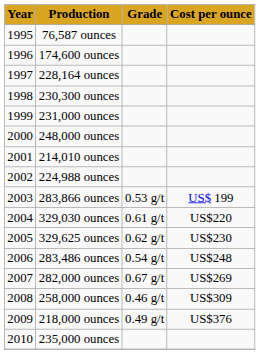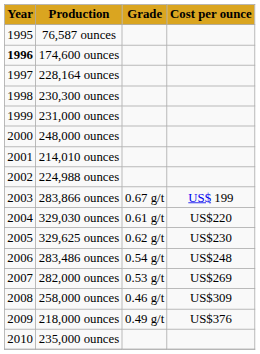174,600 ounces | Year: normal -> bold
283,866 ounces | Grade: 0.53 g/t -> 0.67 g/t
282,000 ounces | Grade: 0.67 g/t -> 0.53 g/t
